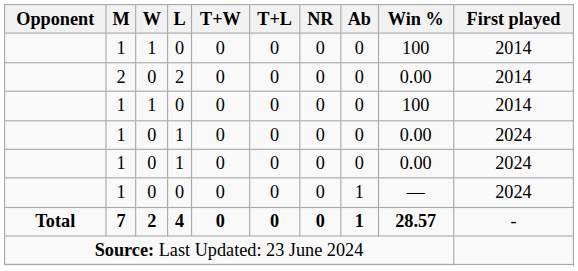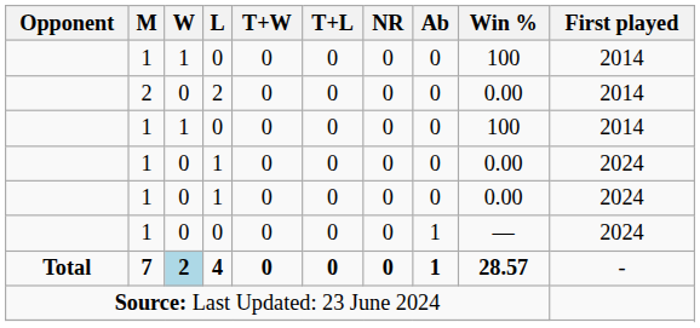4 | W: no background -> lightblue background
